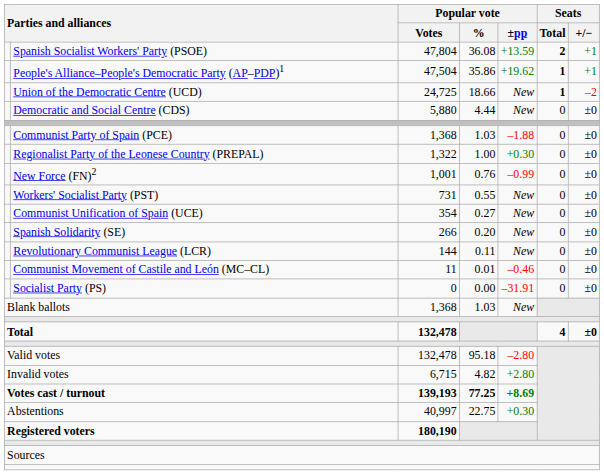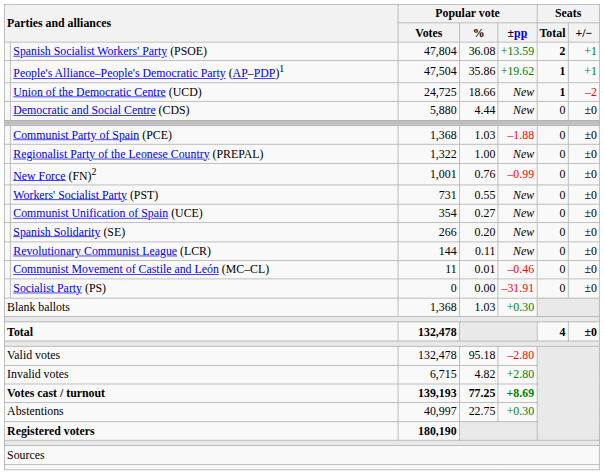Regionalist Party of the Leonese Country (PREPAL) | Popular vote / ±pp: +0.30 -> New
Blank ballots | Popular vote / ±pp: New -> +0.30
